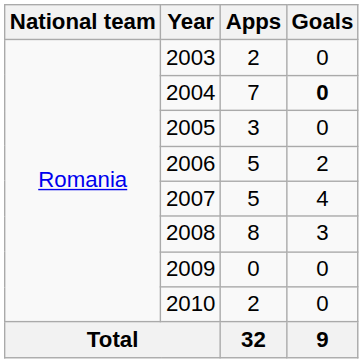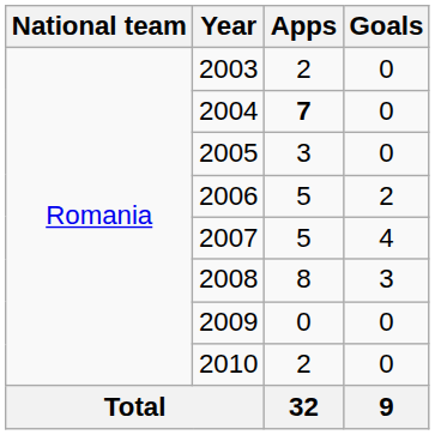2004 | Apps: normal -> bold
2004 | Goals: bold -> normal
